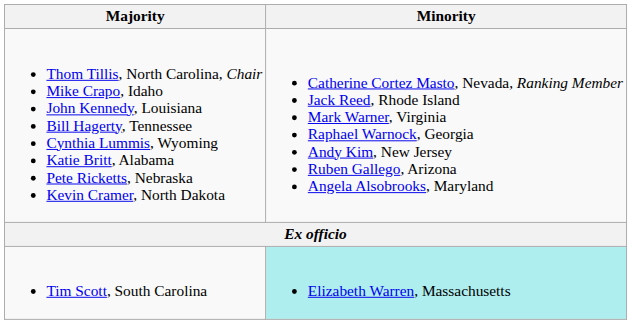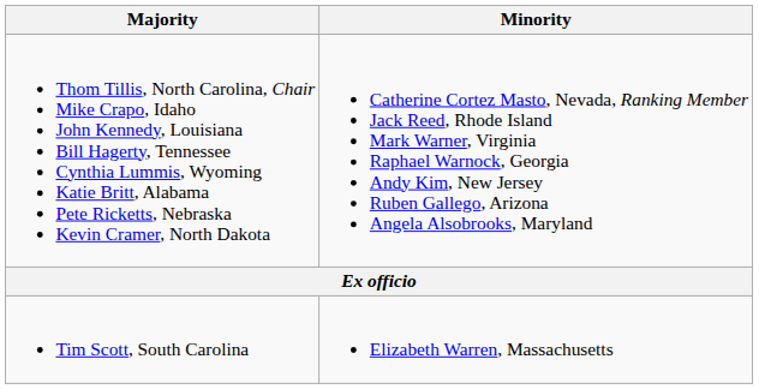Tim Scott, South Carolina | Minority: paleturquoise background -> no background
